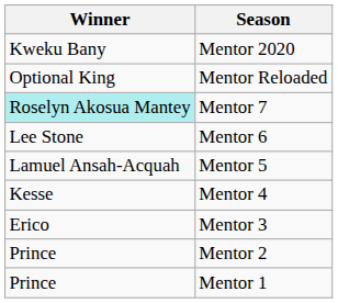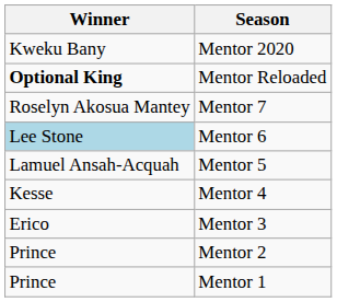Mentor Reloaded | Winner: normal -> bold
Mentor 7 | Winner: paleturquoise background -> no background
Mentor 6 | Winner: no background -> lightblue background
